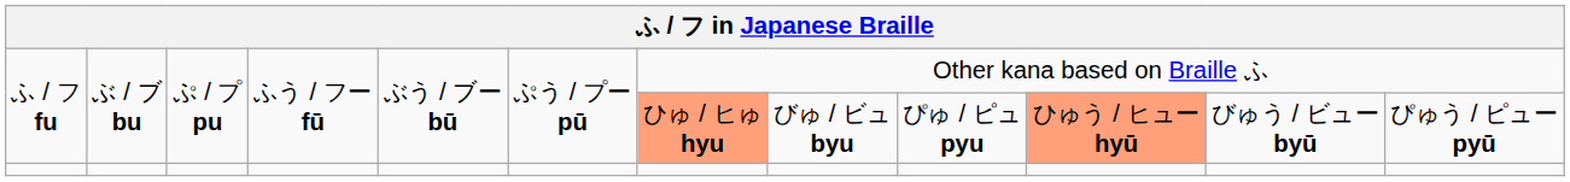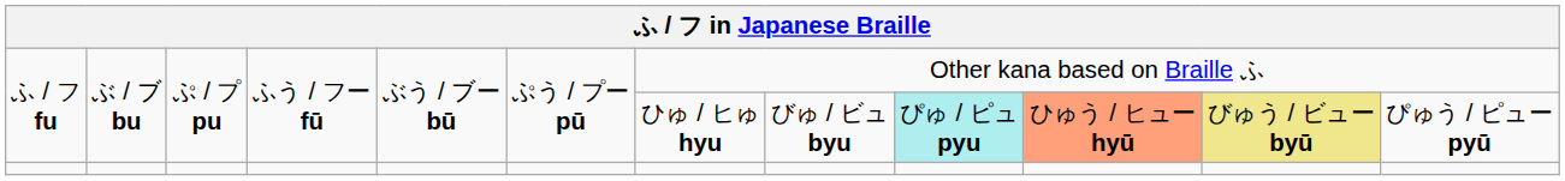row 3 | column 7: lightsalmon background -> no background
row 3 | column 9: no background -> paleturquoise background
row 3 | column 11: no background -> khaki background
